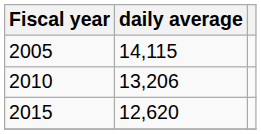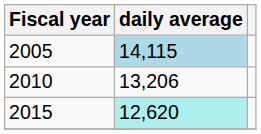2005 | daily average: no background -> lightblue background
2015 | daily average: no background -> paleturquoise background
